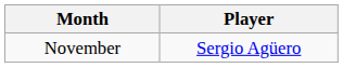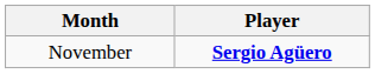November | Player: normal -> bold
